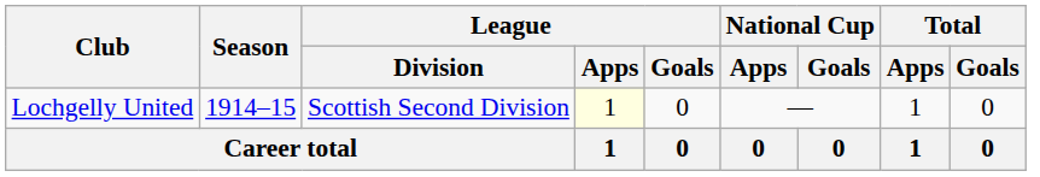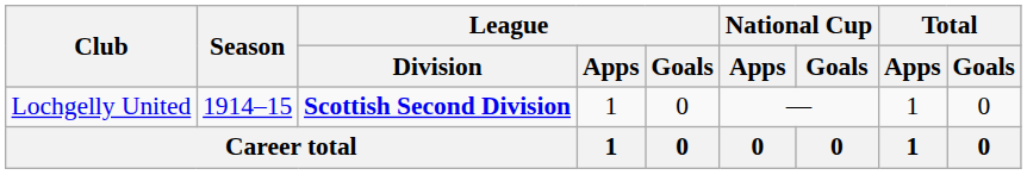Lochgelly United | League / Division: normal -> bold
Lochgelly United | League / Apps: lightyellow background -> no background
